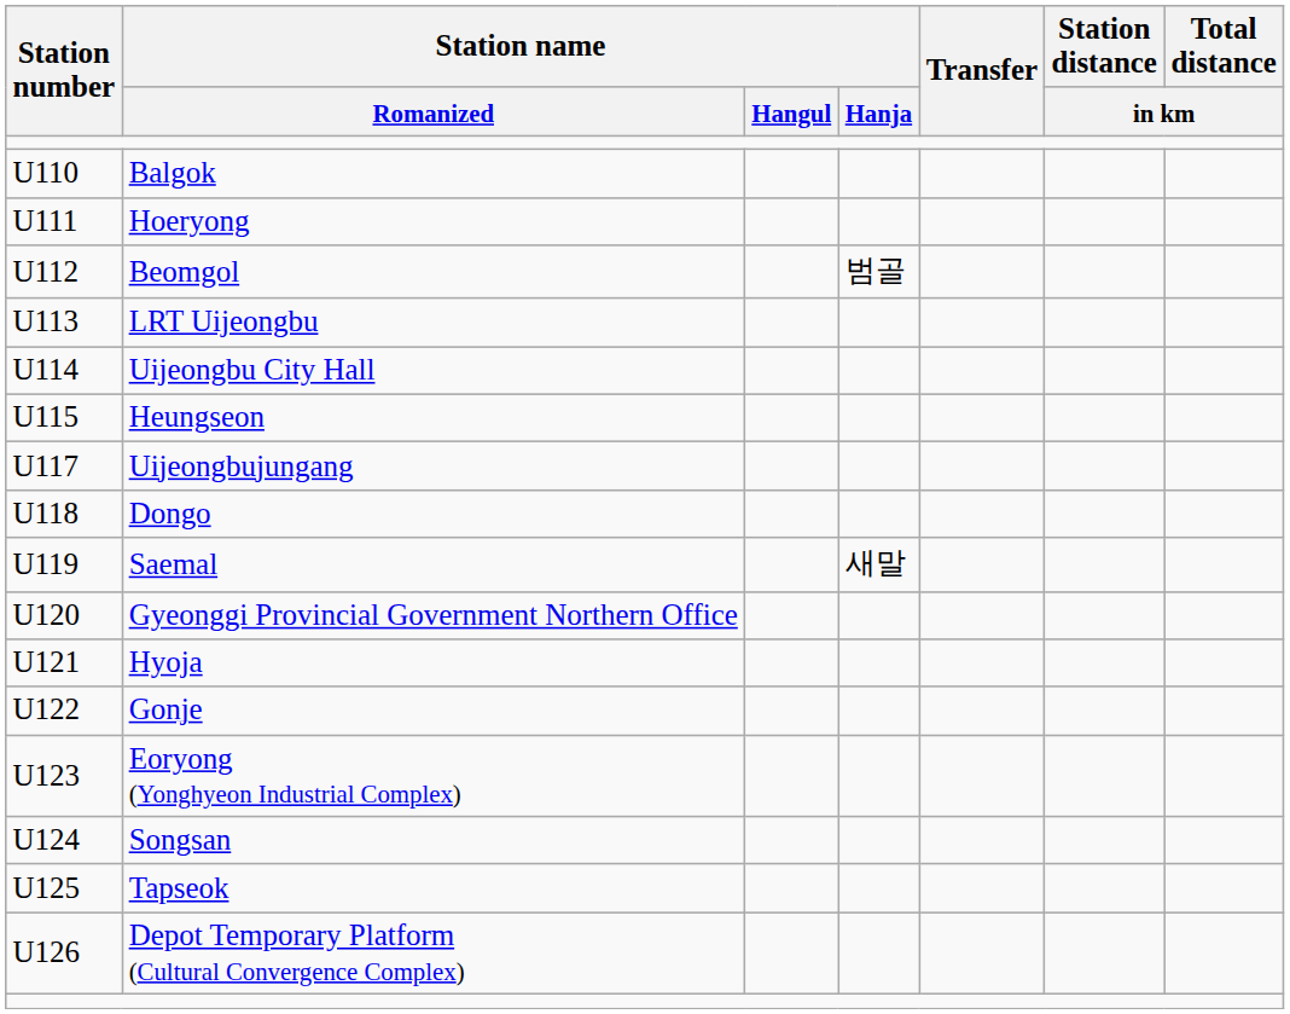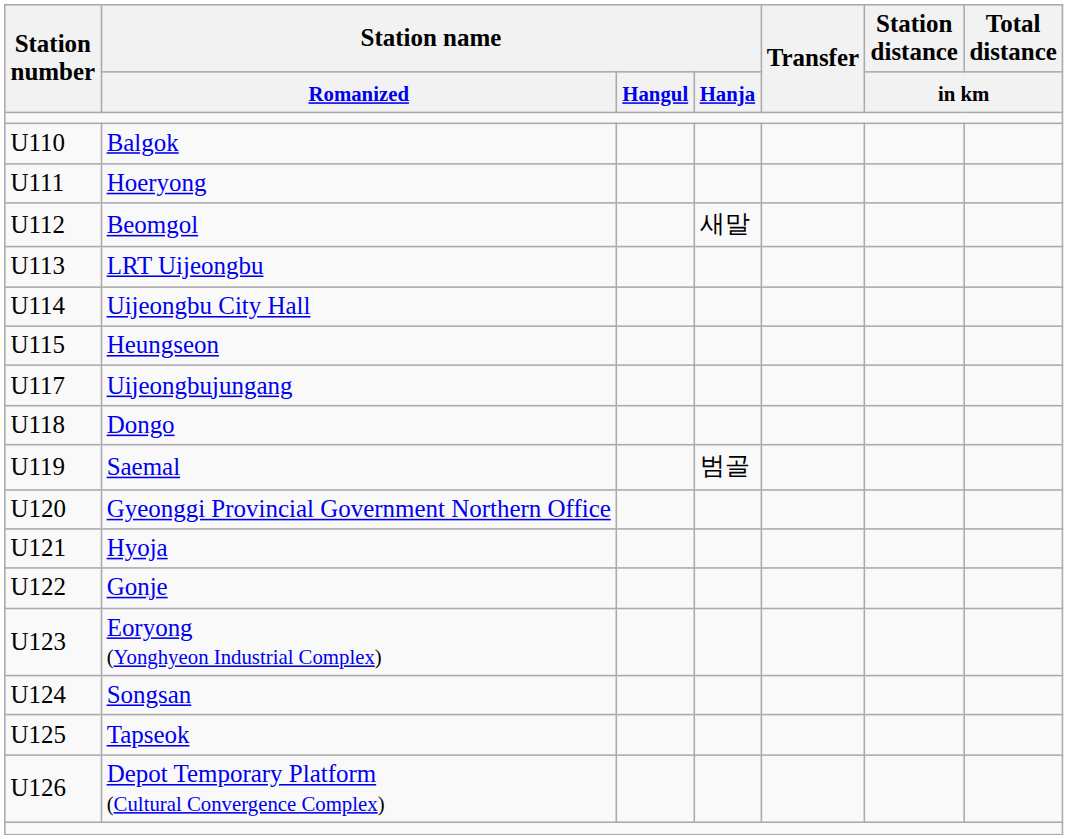Beomgol | Station name / Hanja: 범골 -> 새말
Saemal | Station name / Hanja: 새말 -> 범골
